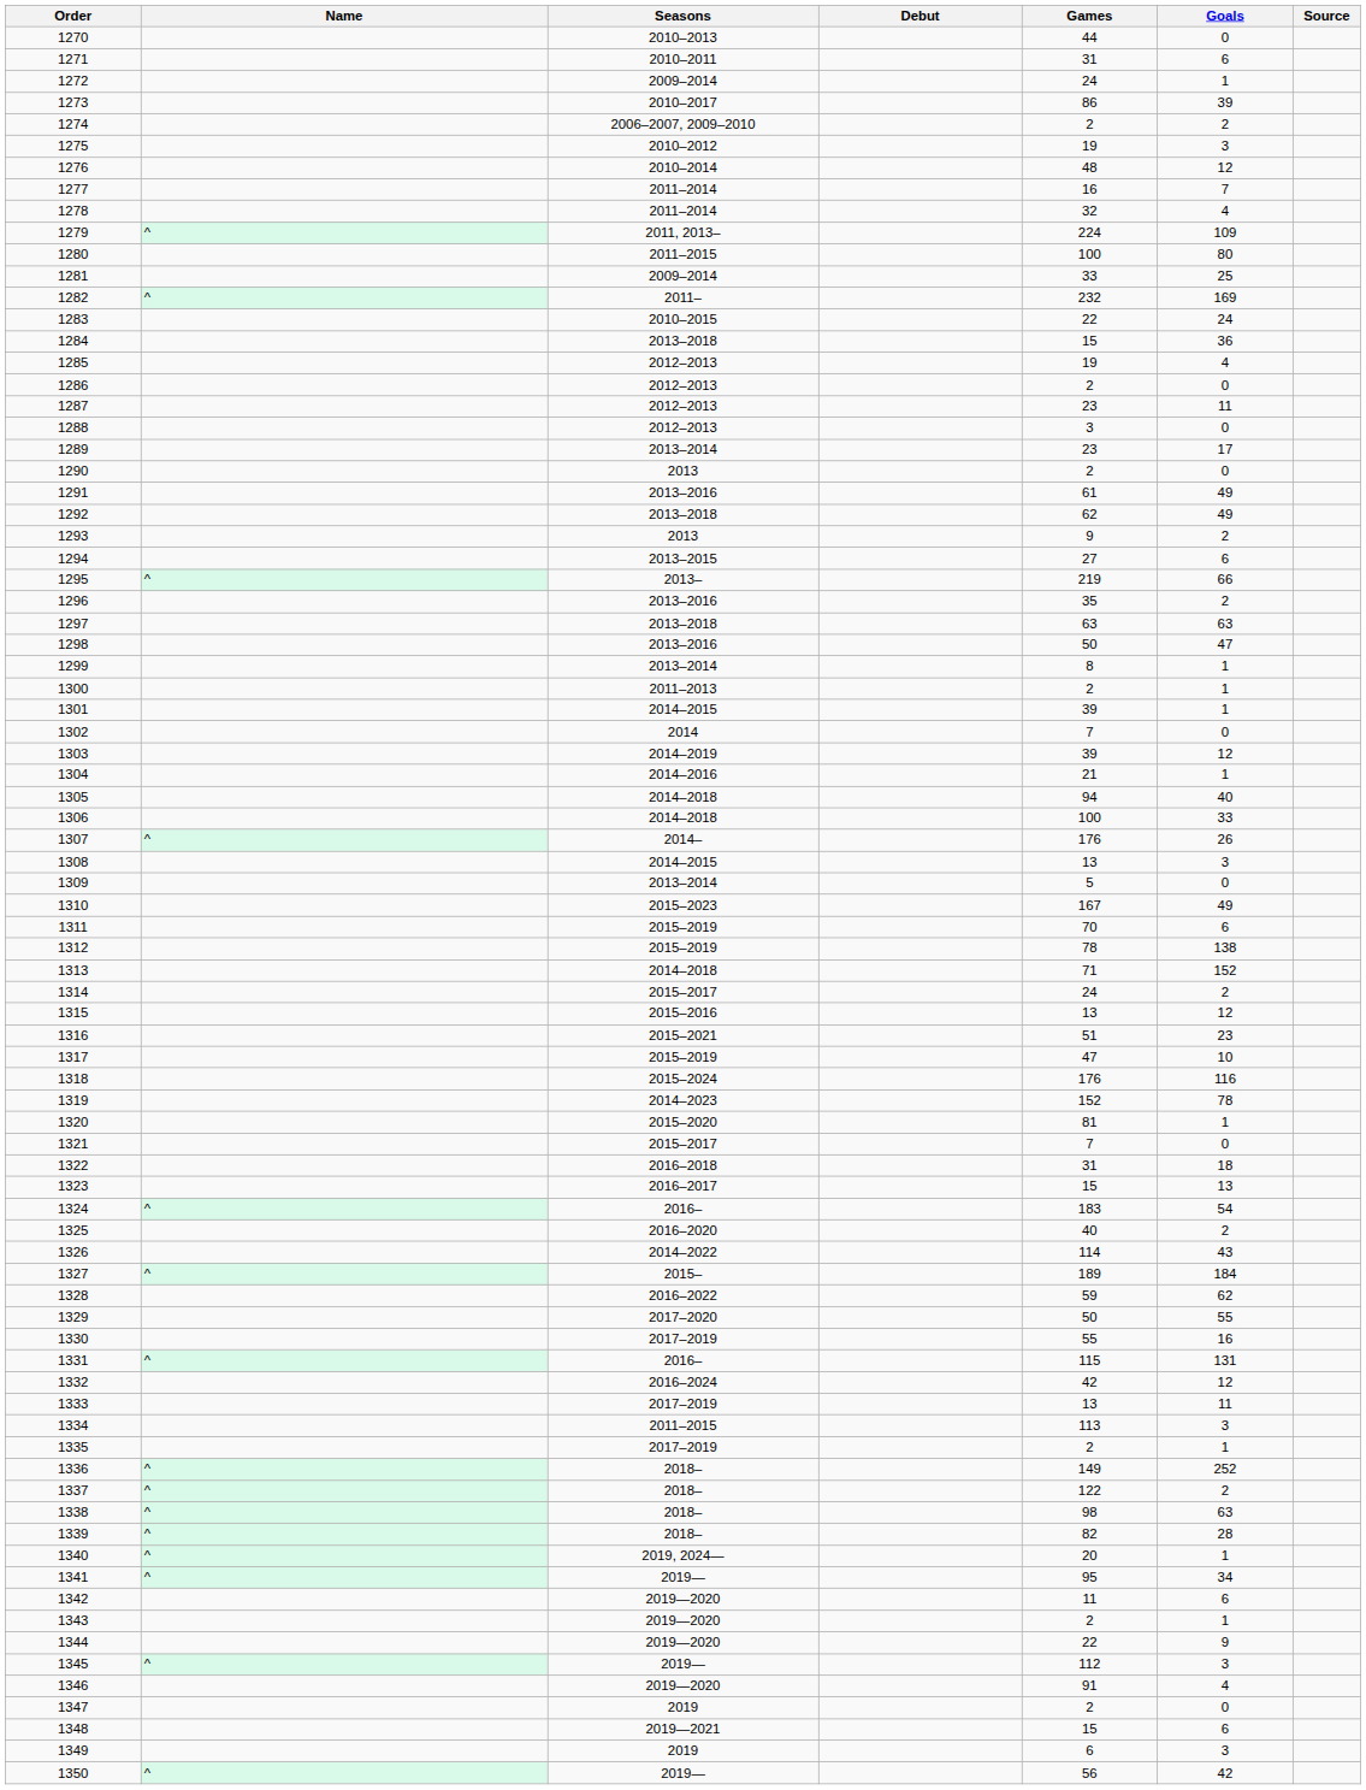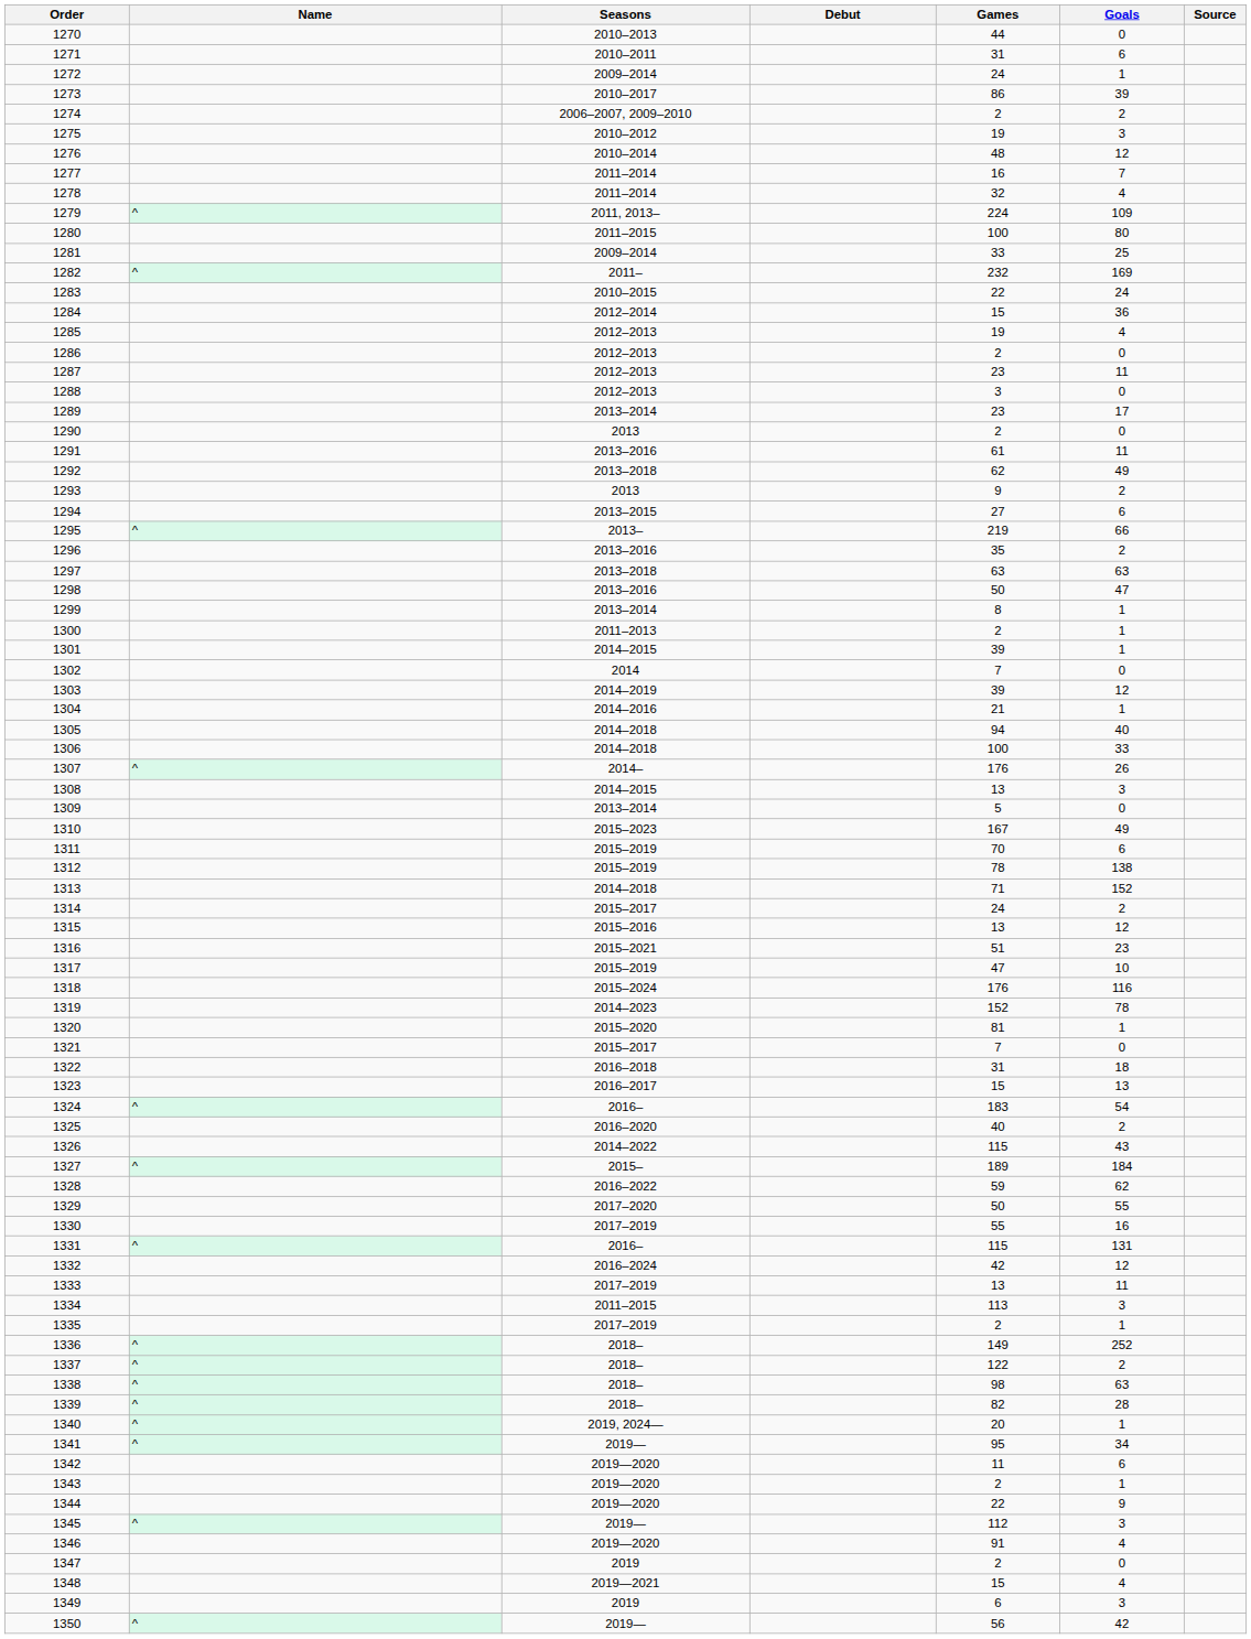1284 | Seasons: 2013–2018 -> 2012–2014
1291 | Goals: 49 -> 11
1326 | Games: 114 -> 115
1348 | Goals: 6 -> 4
